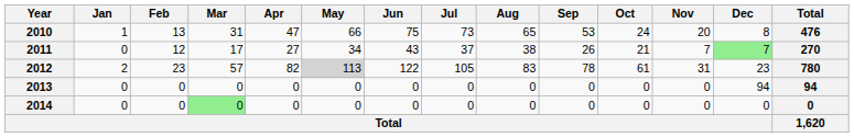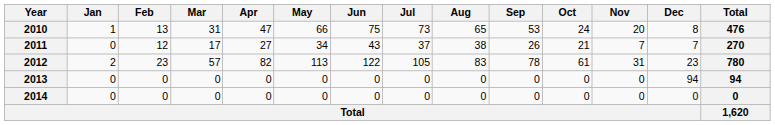2011 | Dec: lightgreen background -> no background
2012 | May: lightgrey background -> no background
2014 | Mar: lightgreen background -> no background
